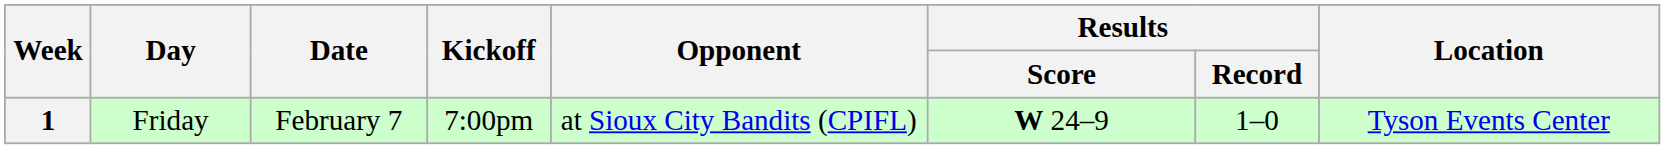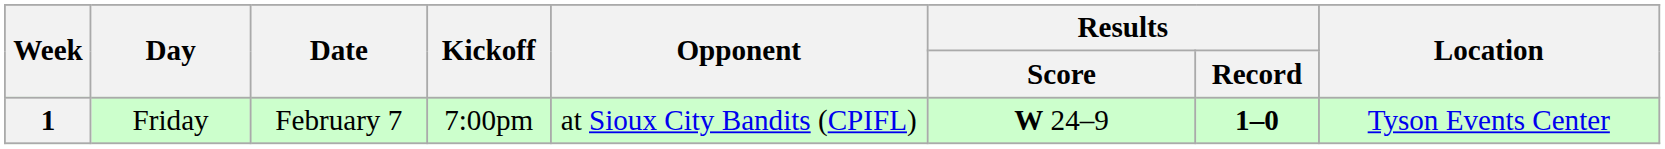1 | Results / Record: normal -> bold
